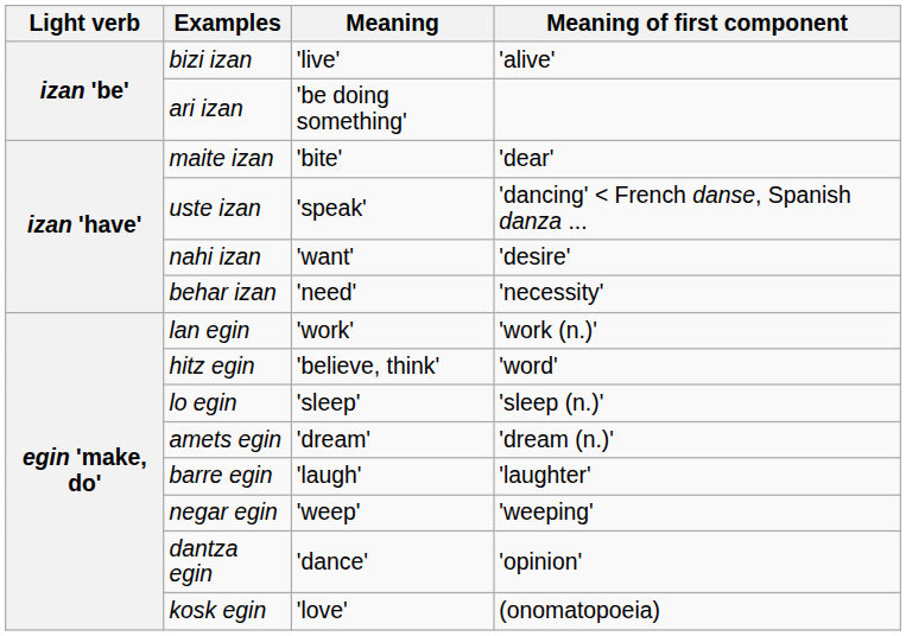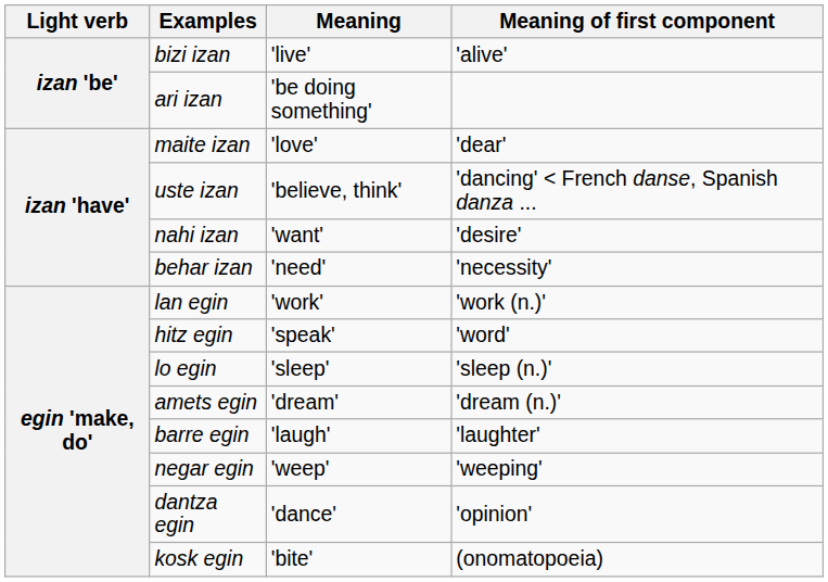maite izan | Meaning: 'bite' -> 'love'
uste izan | Meaning: 'speak' -> 'believe, think'
hitz egin | Meaning: 'believe, think' -> 'speak'
kosk egin | Meaning: 'love' -> 'bite'
